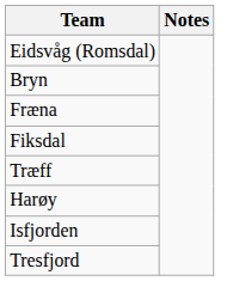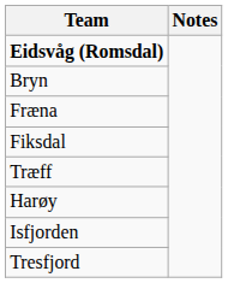Eidsvåg (Romsdal) | Team: normal -> bold
